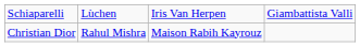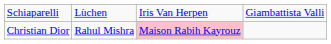Christian Dior | column 3: no background -> pink background
